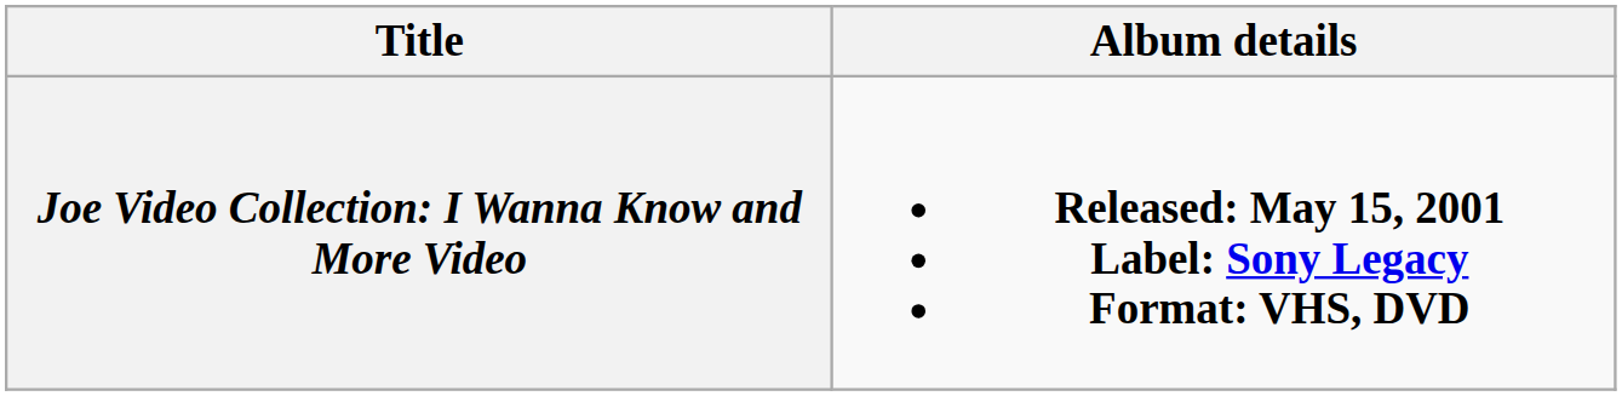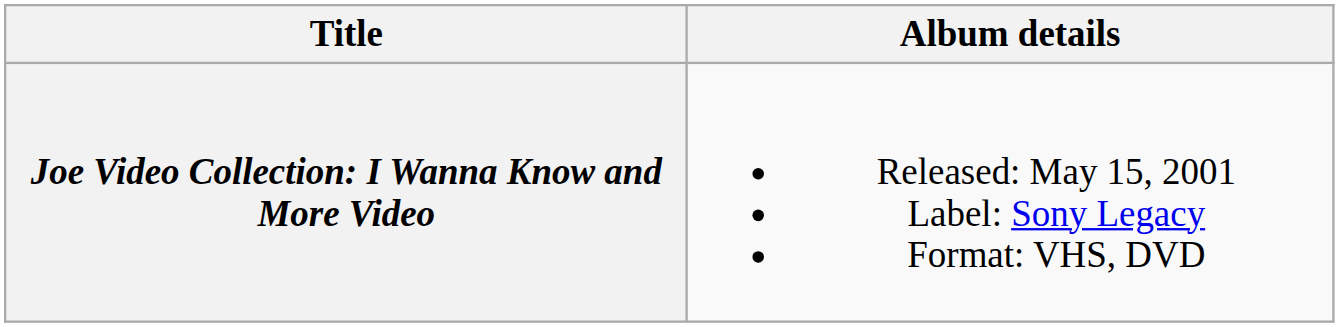Joe Video Collection: I Wanna Know and More Video | Album details: bold -> normal
